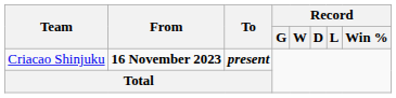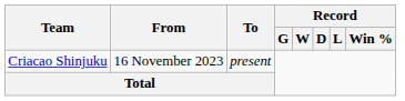Criacao Shinjuku | From: bold -> normal
Criacao Shinjuku | To: bold -> normal
